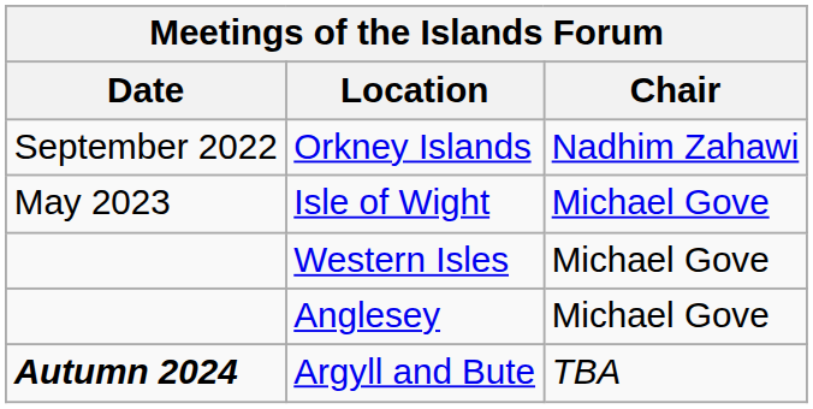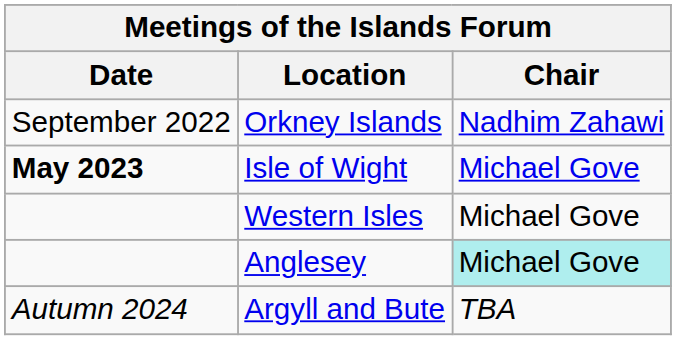Isle of Wight | Date: normal -> bold
Anglesey | Chair: no background -> paleturquoise background
Argyll and Bute | Date: bold -> normal
